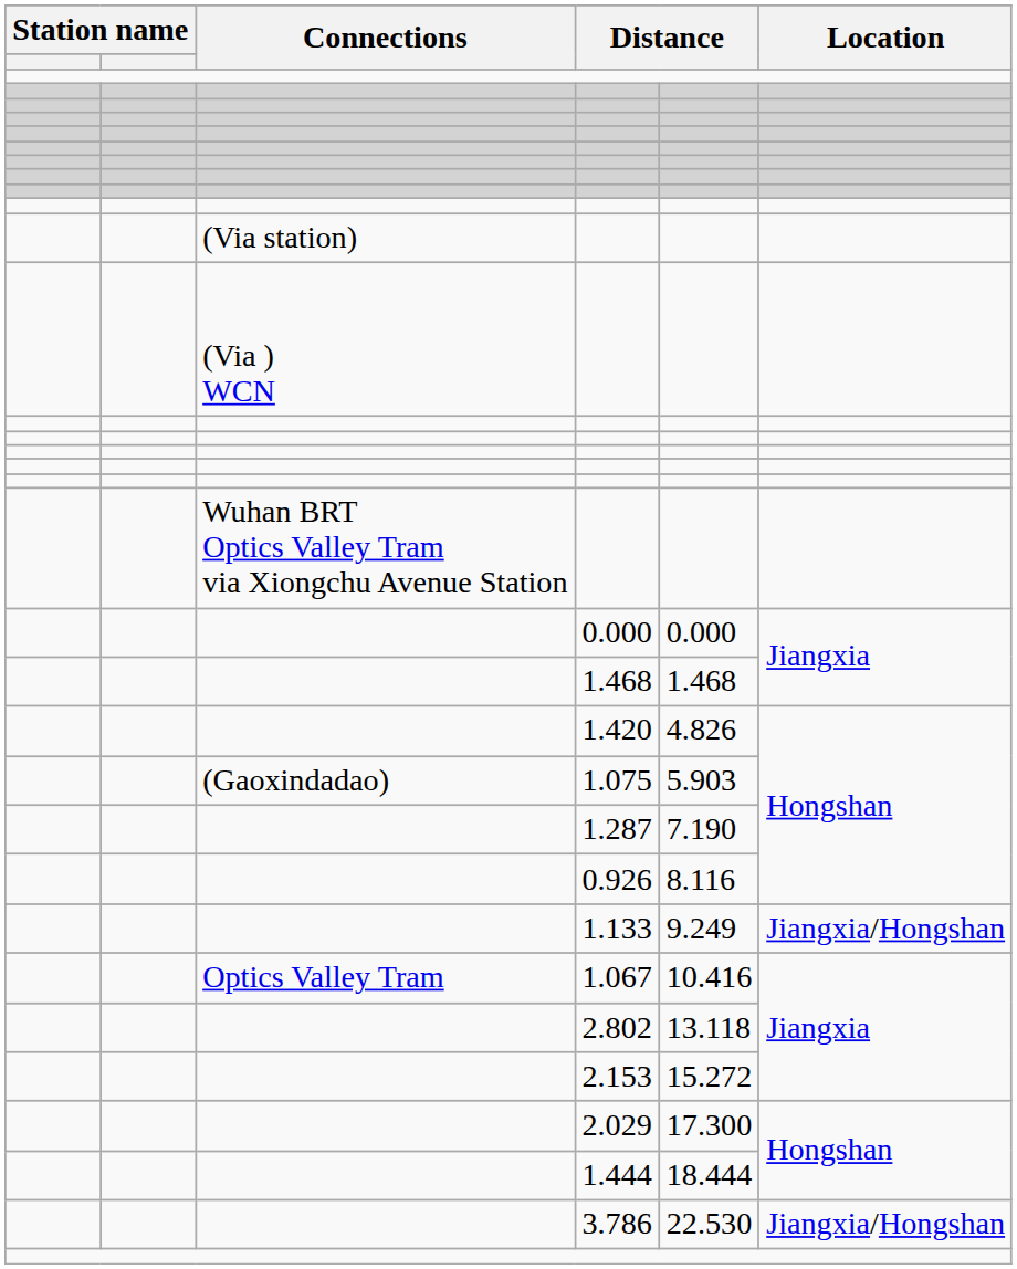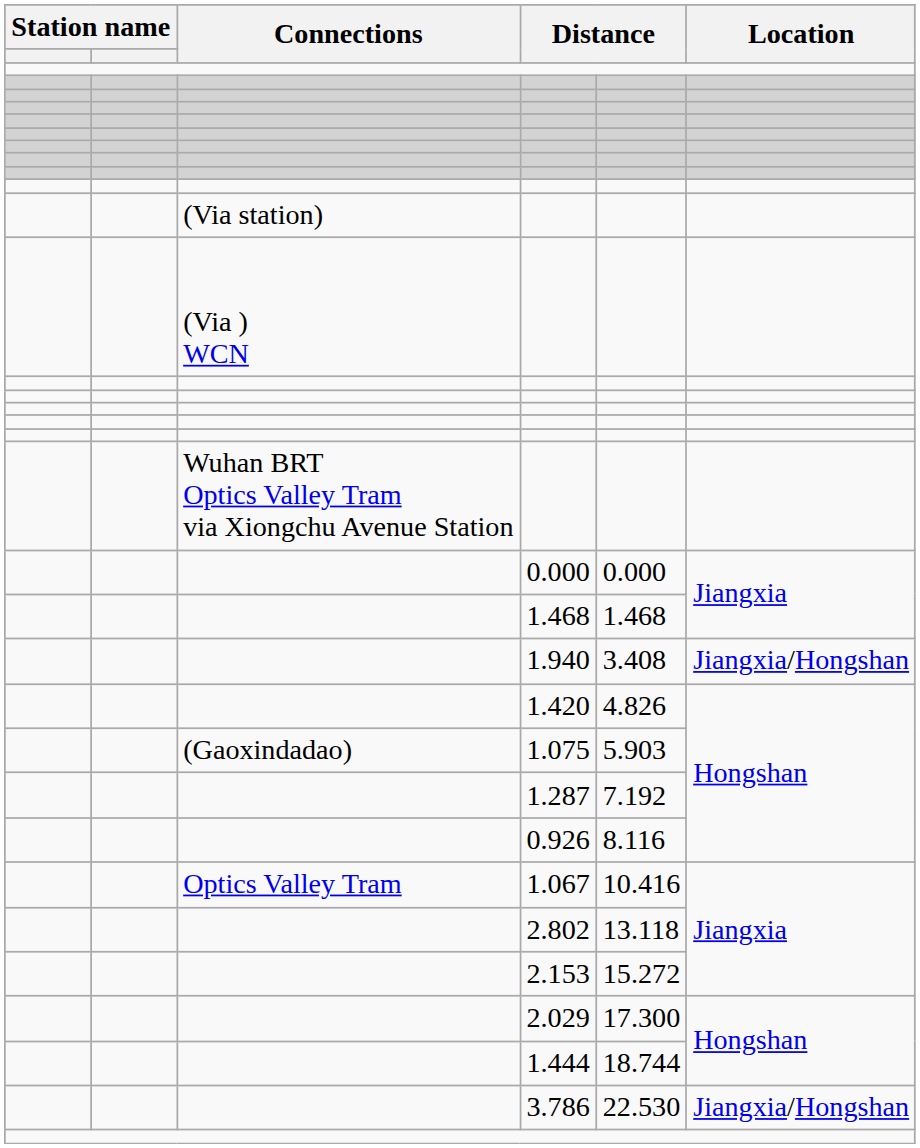+ row: 1.940 | 3.408 | Jiangxia/Hongshan
1.287 | column 5: 7.190 -> 7.192
- row: 1.133 | 9.249 | Jiangxia/Hongshan
1.444 | column 5: 18.444 -> 18.744
